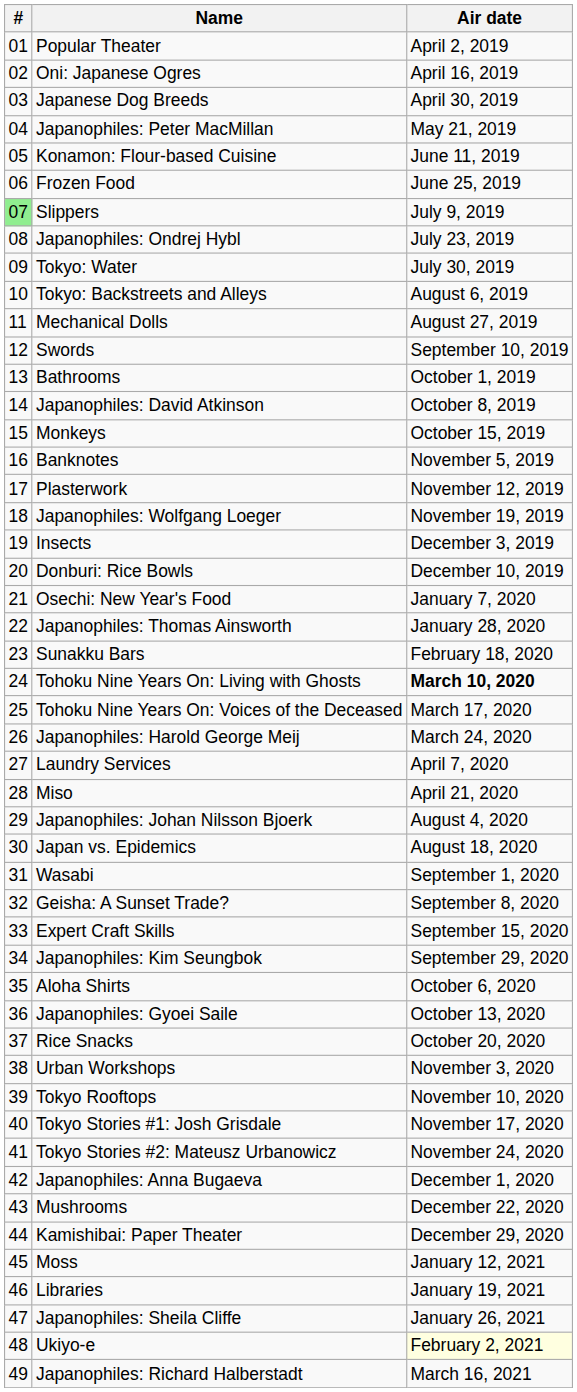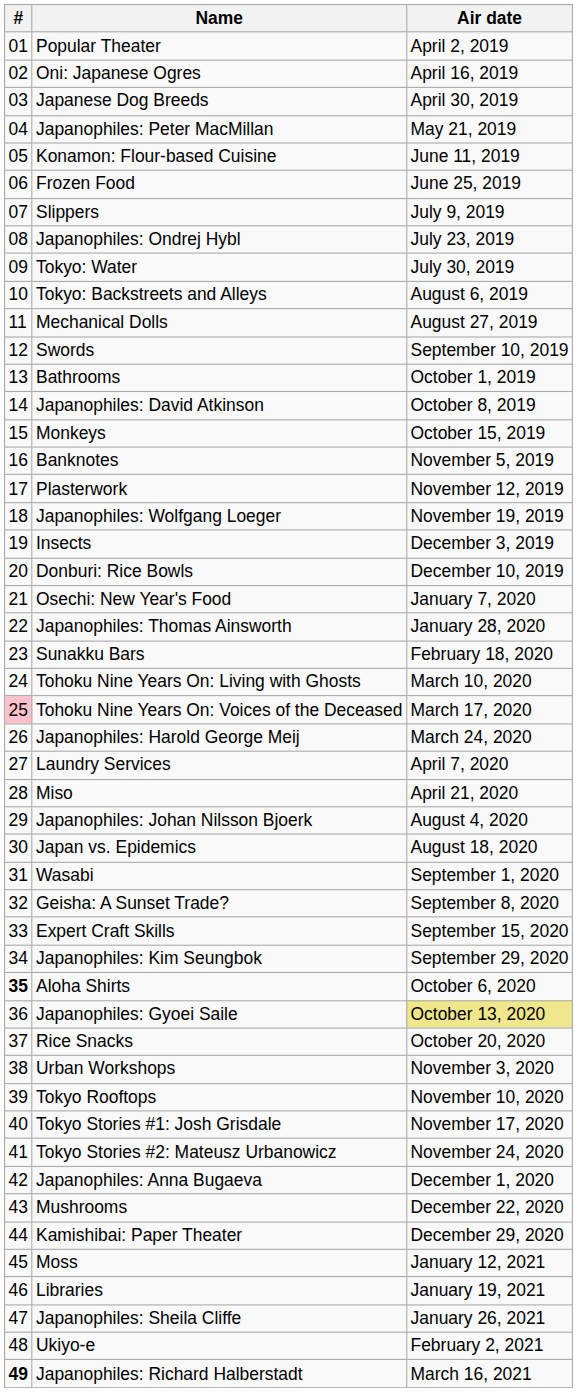Slippers | #: lightgreen background -> no background
Tohoku Nine Years On: Living with Ghosts | Air date: bold -> normal
Tohoku Nine Years On: Voices of the Deceased | #: no background -> pink background
Aloha Shirts | #: normal -> bold
Japanophiles: Gyoei Saile | Air date: no background -> khaki background
Ukiyo-e | Air date: lightyellow background -> no background
Japanophiles: Richard Halberstadt | #: normal -> bold
